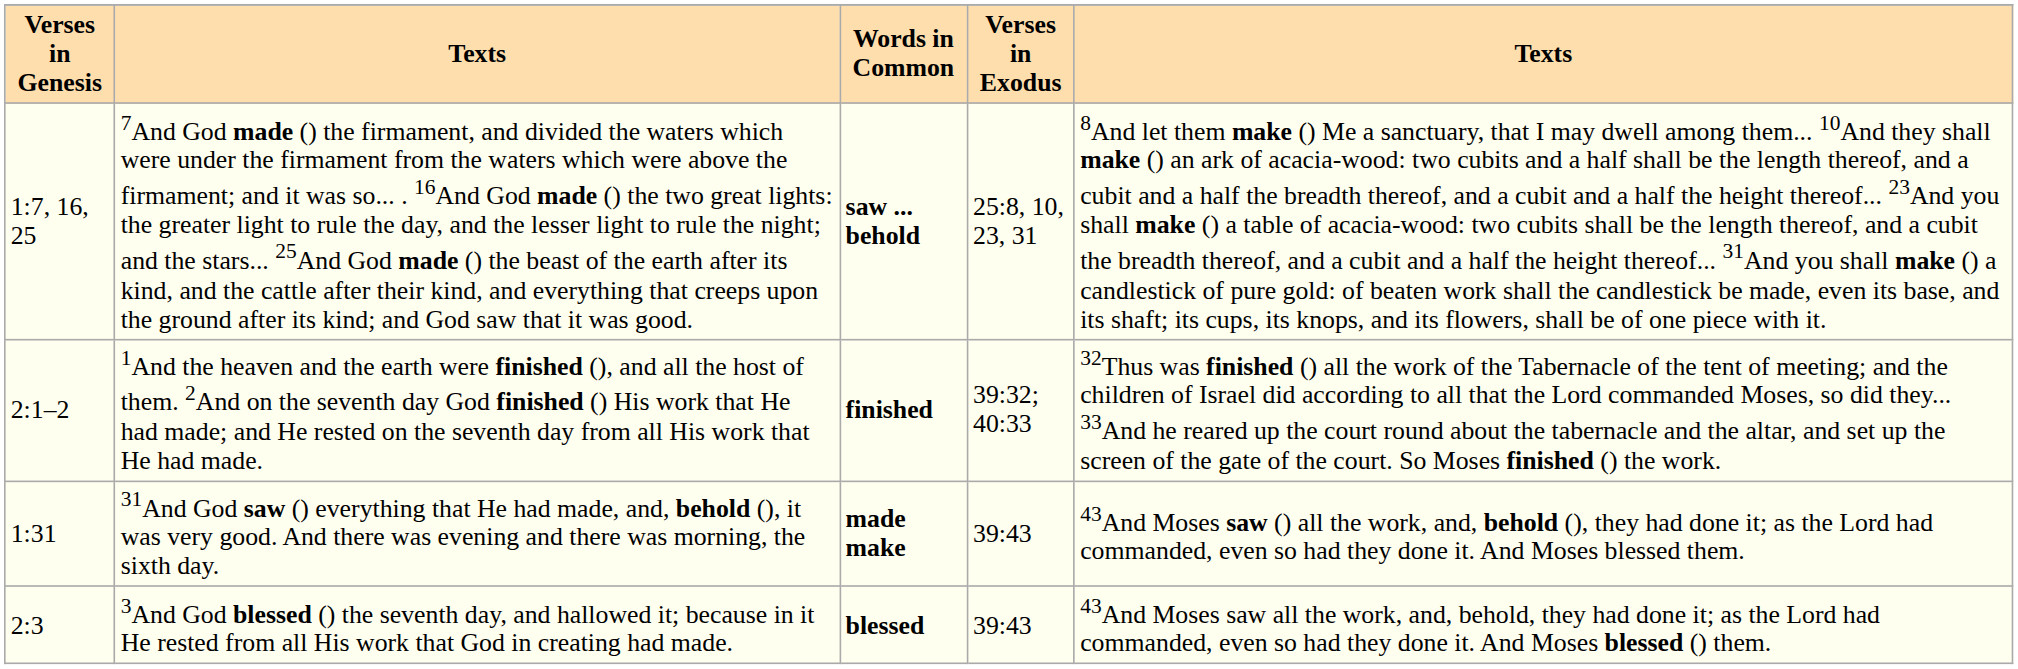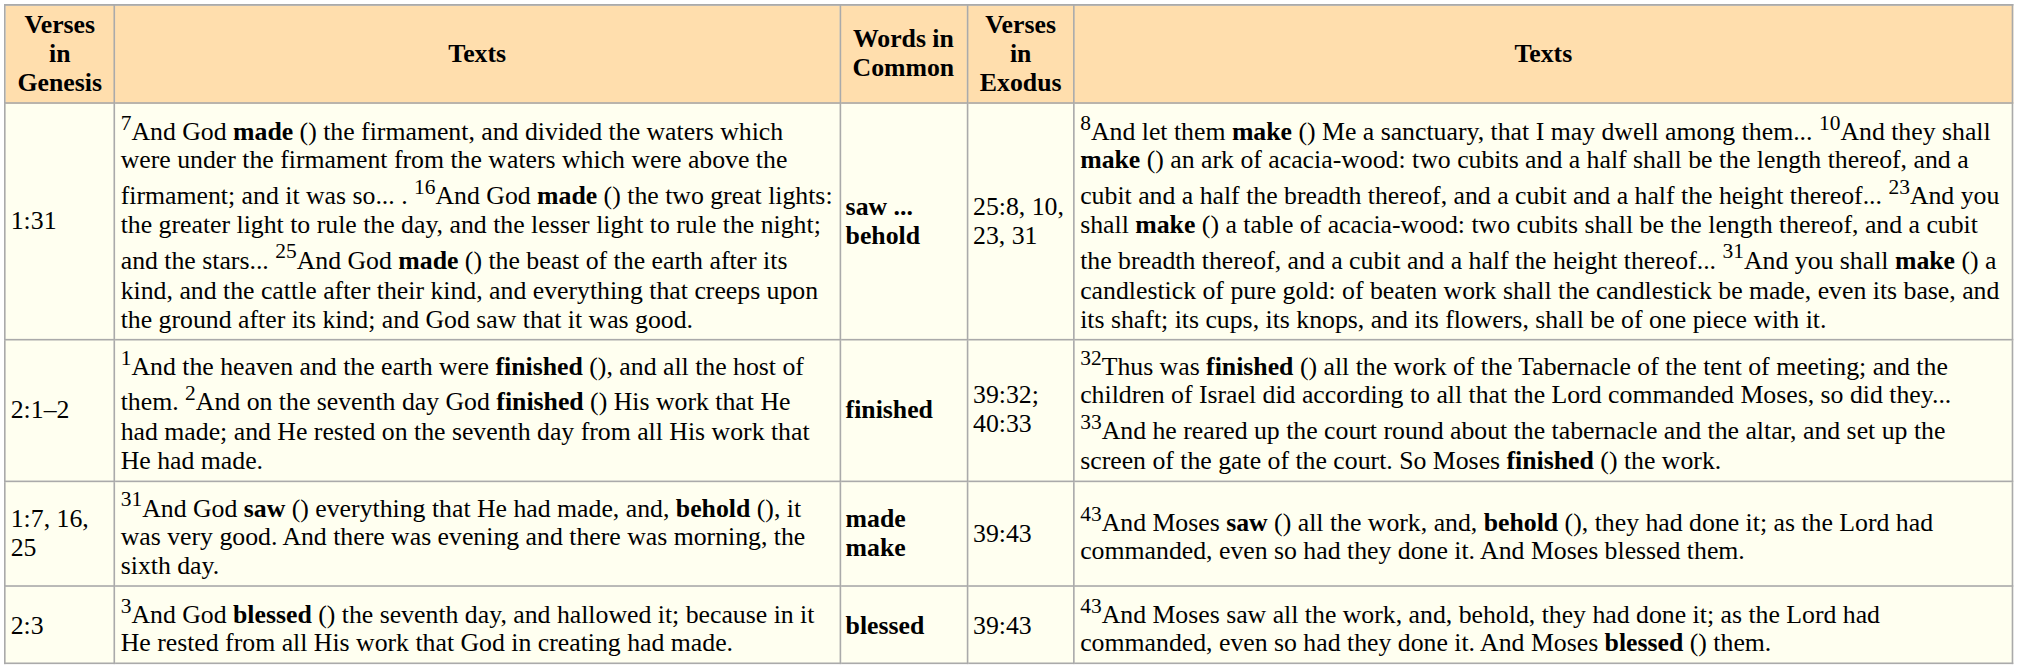row 2 | Verses in Genesis: 1:7, 16, 25 -> 1:31
row 4 | Verses in Genesis: 1:31 -> 1:7, 16, 25
